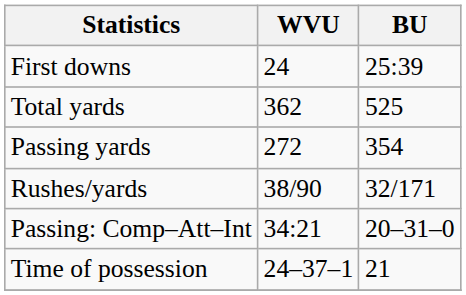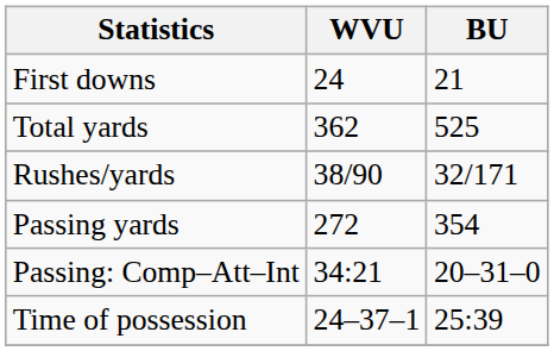First downs | BU: 25:39 -> 21
rows swapped: Rushes/yards <-> Passing yards
Time of possession | BU: 21 -> 25:39
